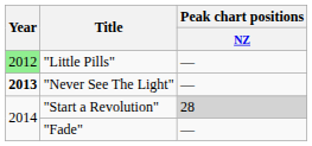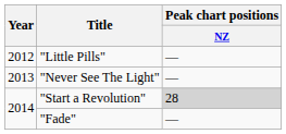"Little Pills" | Year: lightgreen background -> no background
"Never See The Light" | Year: bold -> normal
